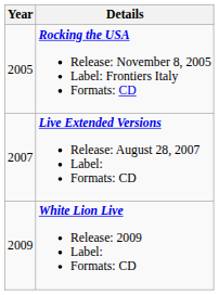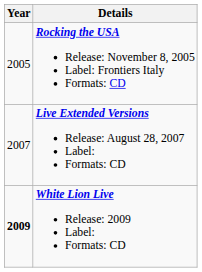White Lion Live Release: 2009 Label: Formats: CD | Year: normal -> bold
